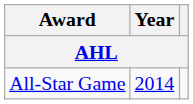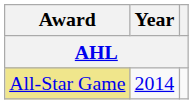row 3 | Award: no background -> khaki background
